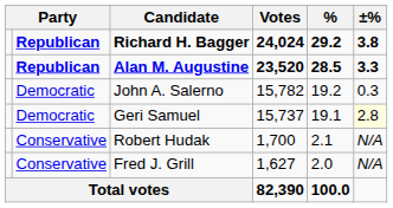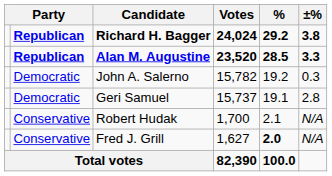Geri Samuel | ±%: lightyellow background -> no background
Fred J. Grill | %: normal -> bold
